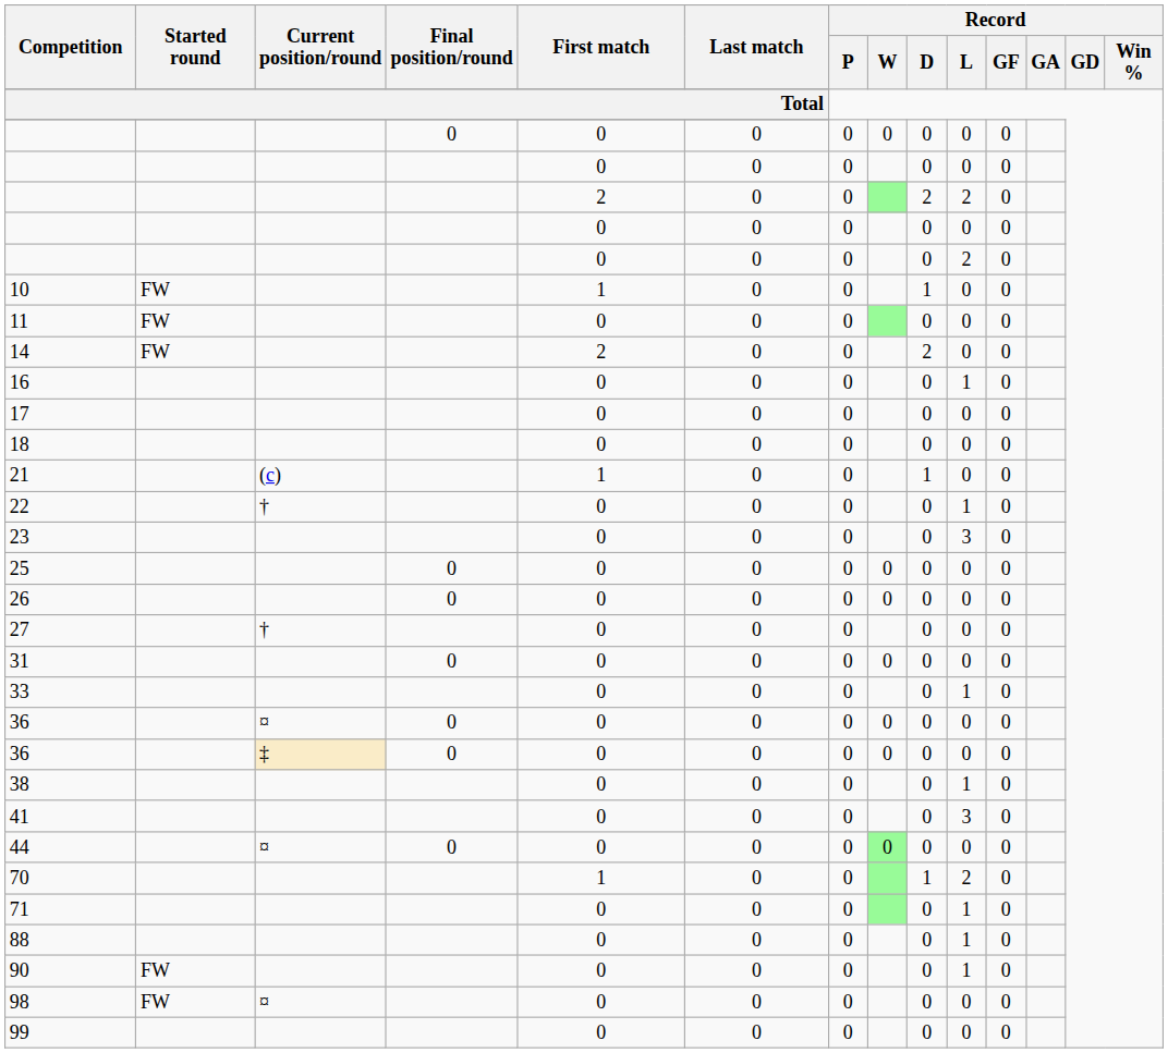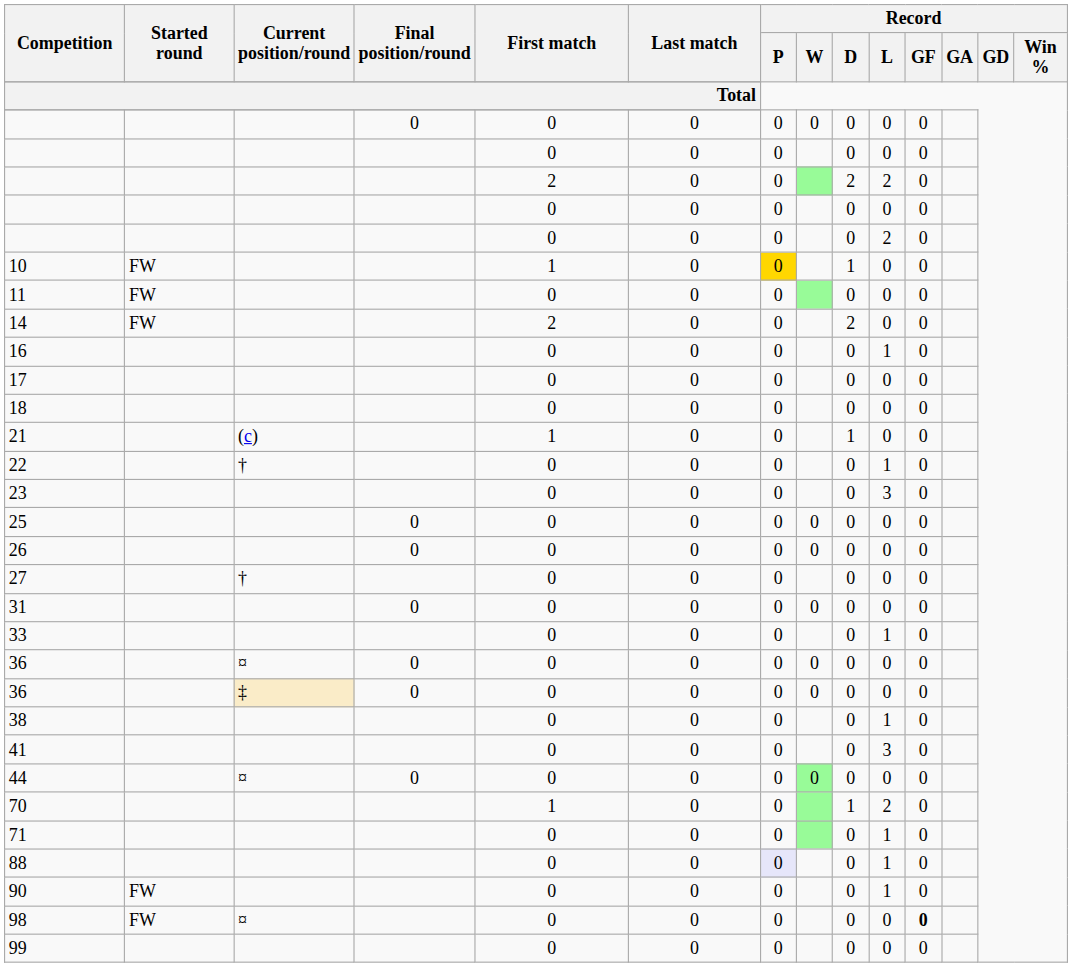10 | Record / P: no background -> gold background
88 | Record / P: no background -> lavender background
98 | Record / GF: normal -> bold
